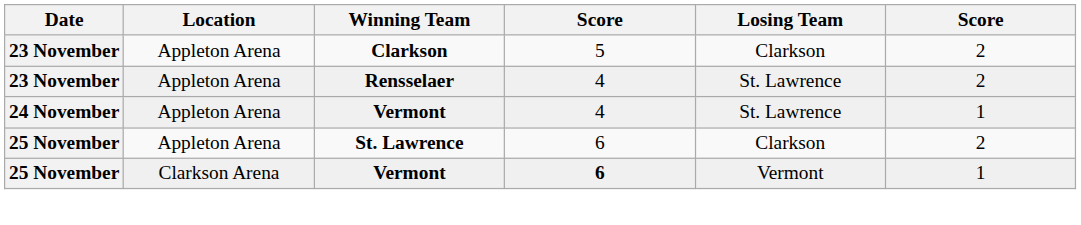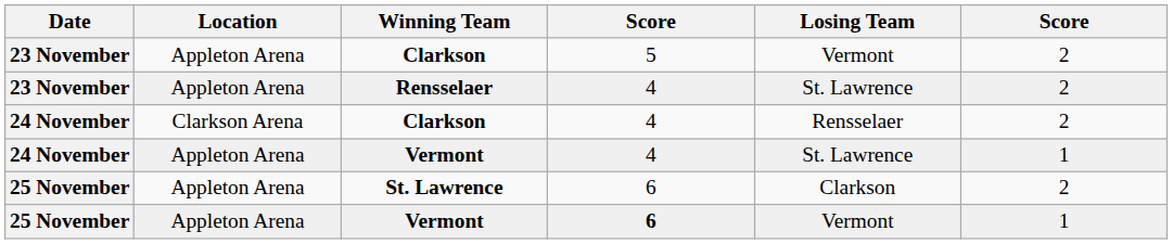23 November / Clarkson | Losing Team: Clarkson -> Vermont
+ row: 24 November | Clarkson Arena | Clarkson | 4 | Rensselaer | 2
25 November / Vermont | Location: Clarkson Arena -> Appleton Arena
